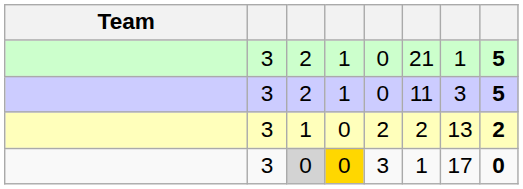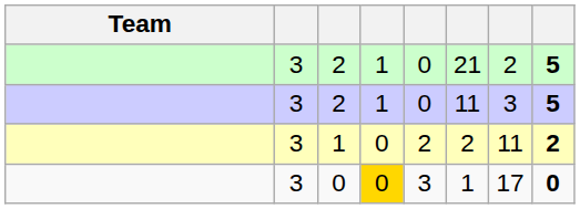row 2 | column 7: 1 -> 2
row 4 | column 7: 13 -> 11
row 5 | column 3: lightgrey background -> no background
